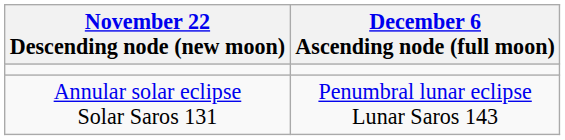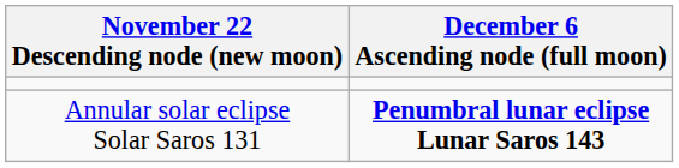Annular solar eclipse Solar Saros 131 | December 6 Ascending node (full moon): normal -> bold
